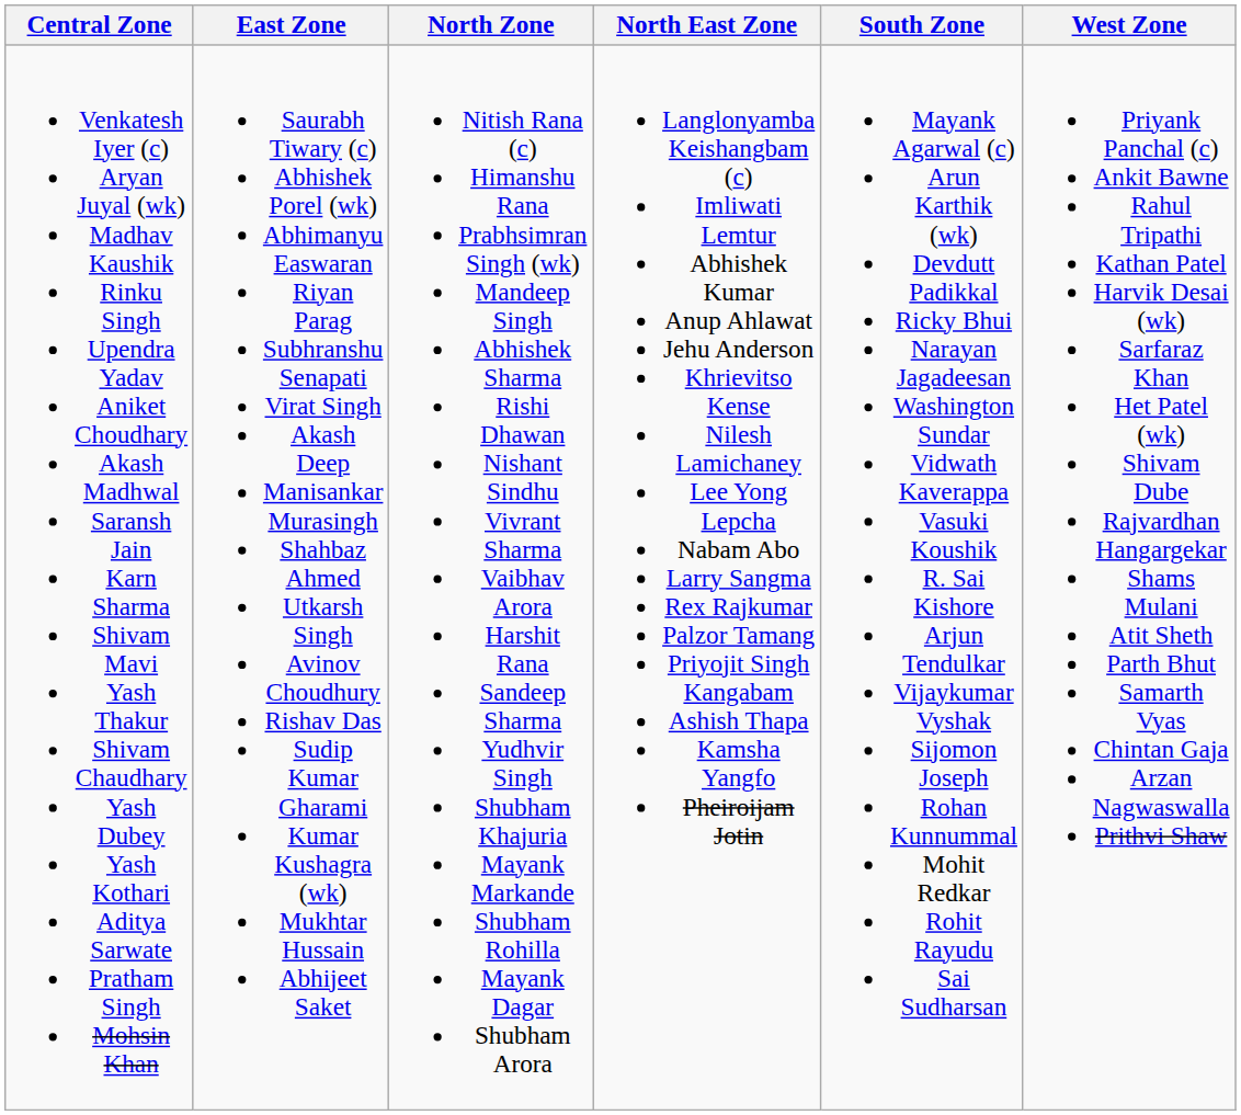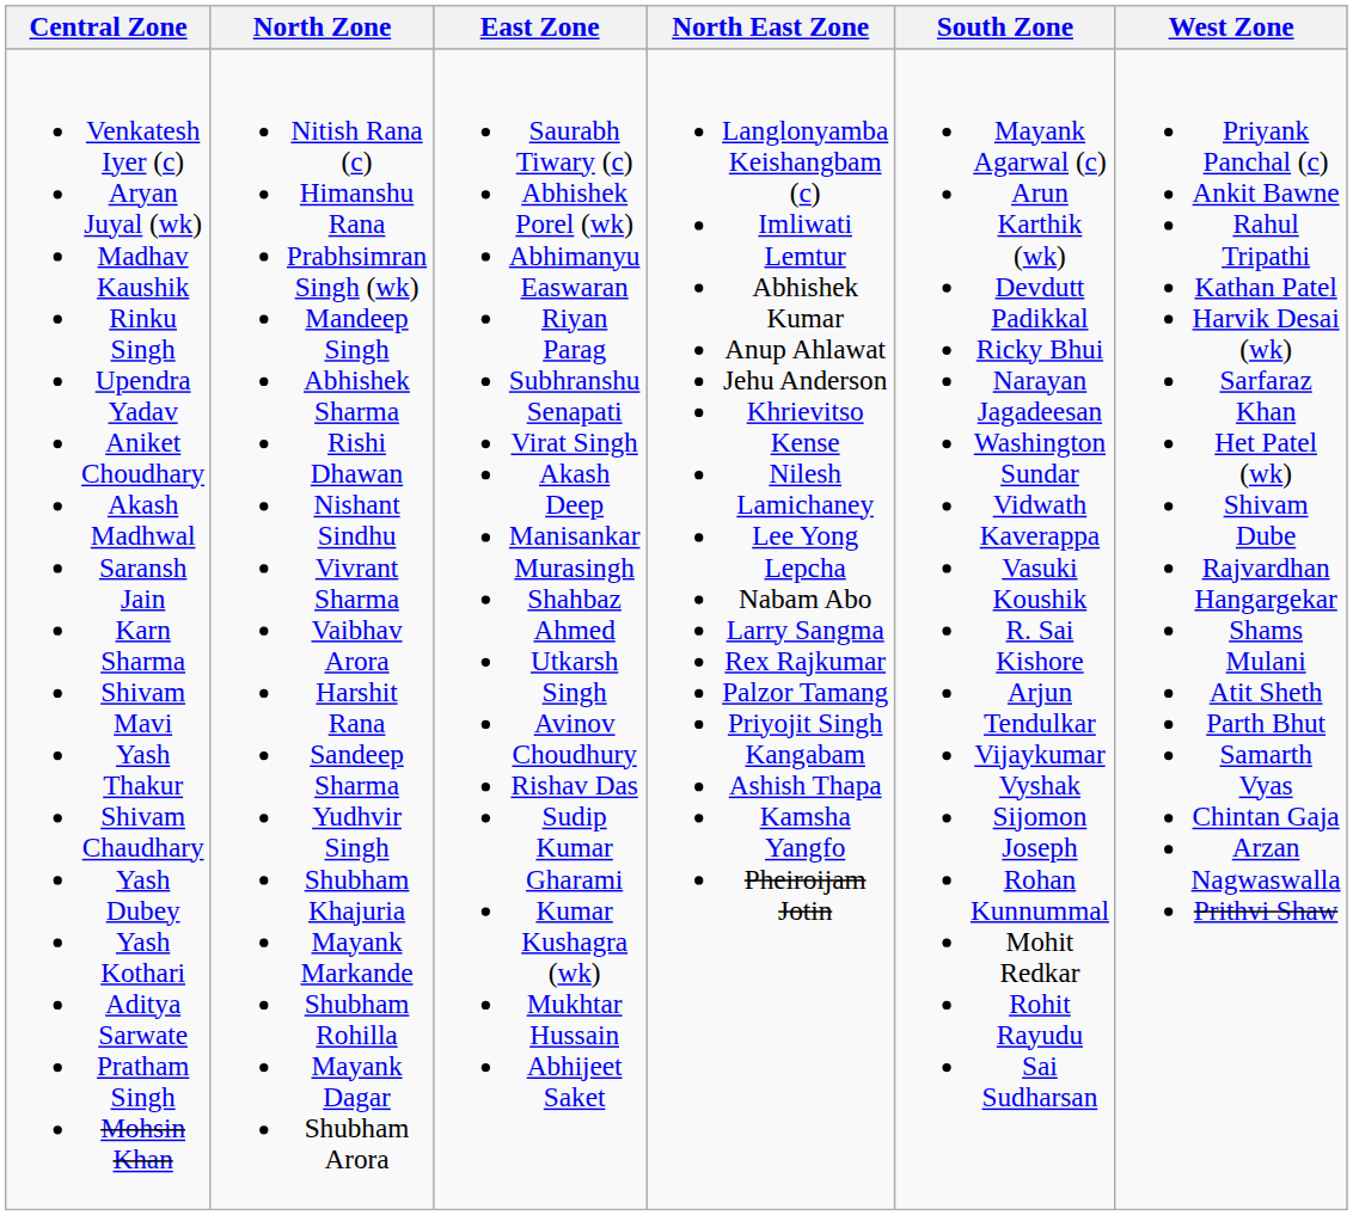columns swapped: East Zone <-> North Zone
